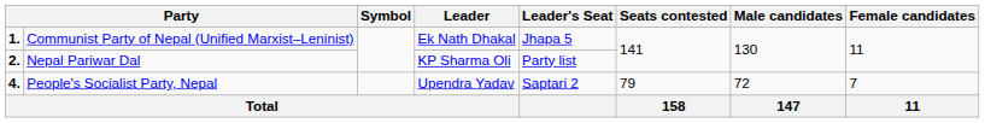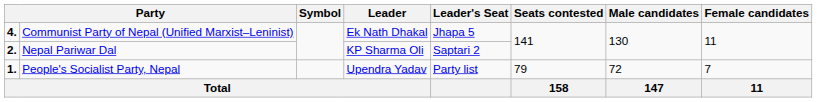Communist Party of Nepal (Unified Marxist–Leninist) | column 1: 1. -> 4.
Nepal Pariwar Dal | Leader's Seat: Party list -> Saptari 2
People's Socialist Party, Nepal | column 1: 4. -> 1.
People's Socialist Party, Nepal | Leader's Seat: Saptari 2 -> Party list
